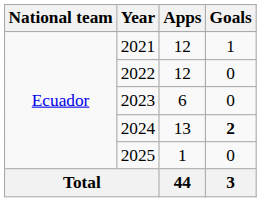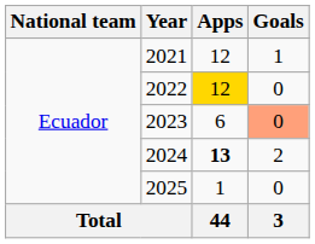2022 | Apps: no background -> gold background
2023 | Goals: no background -> lightsalmon background
2024 | Apps: normal -> bold
2024 | Goals: bold -> normal
